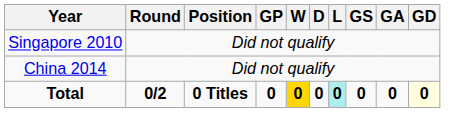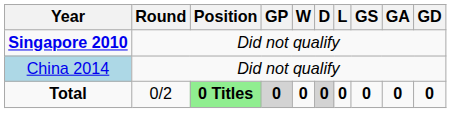Singapore 2010 | Year: normal -> bold
China 2014 | Year: no background -> lightblue background
Total | Round: bold -> normal
Total | Position: no background -> lightgreen background
Total | GP: no background -> lightgrey background
Total | W: gold background -> no background
Total | D: no background -> lightgrey background
Total | L: paleturquoise background -> no background
Total | GD: lightyellow background -> no background
